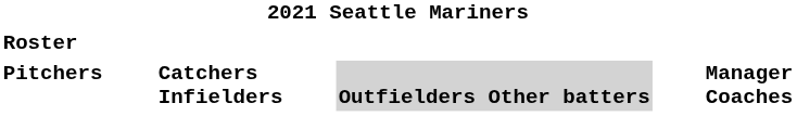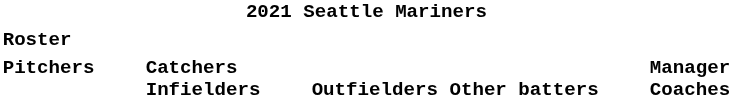Pitchers | column 3: lightgrey background -> no background
